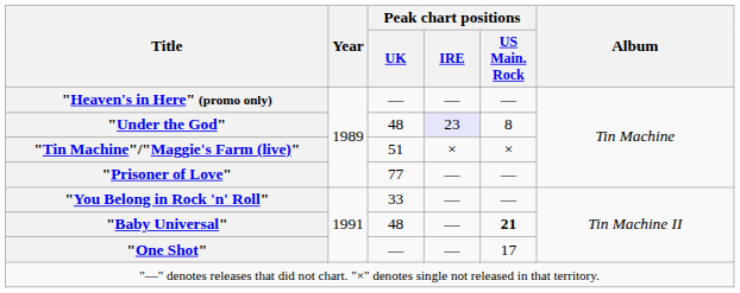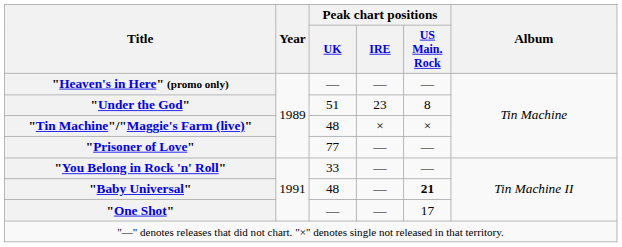"Under the God" | Peak chart positions / UK: 48 -> 51
"Under the God" | Peak chart positions / IRE: lavender background -> no background
"Tin Machine"/"Maggie's Farm (live)" | Peak chart positions / UK: 51 -> 48
